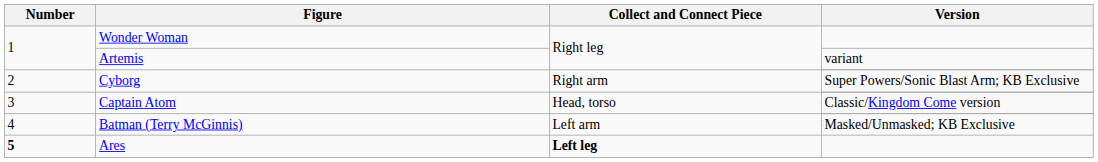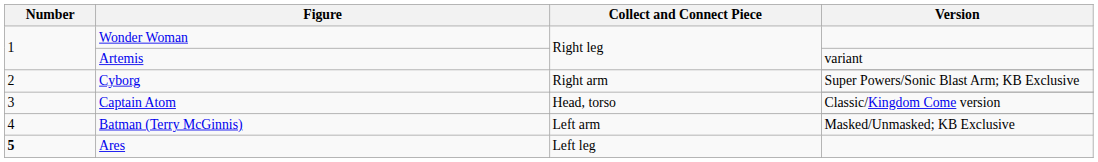Ares | Collect and Connect Piece: bold -> normal
